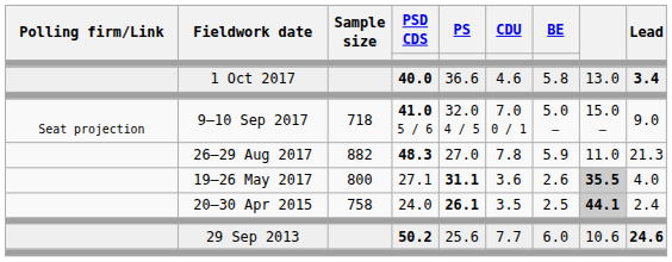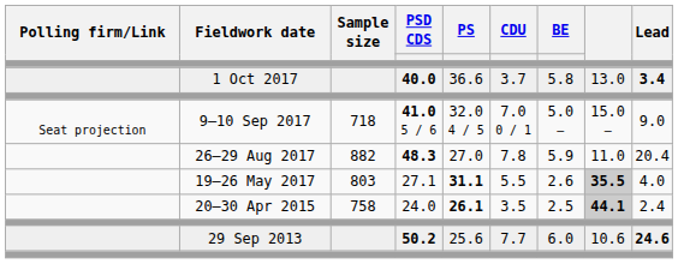1 Oct 2017 | CDU: 4.6 -> 3.7
26–29 Aug 2017 | Lead: 21.3 -> 20.4
19–26 May 2017 | Sample size: 800 -> 803
19–26 May 2017 | CDU: 3.6 -> 5.5
